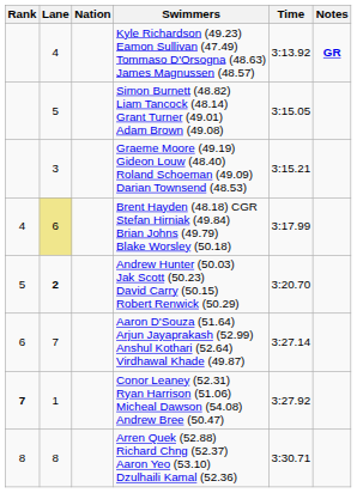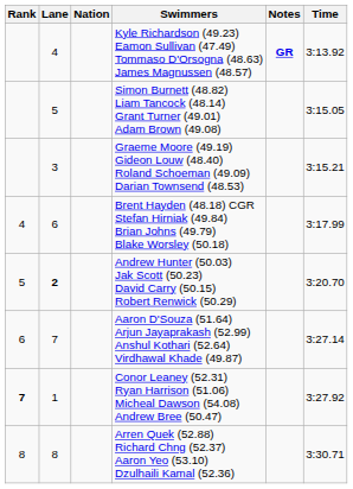columns swapped: Time <-> Notes
row 5 | Lane: khaki background -> no background
